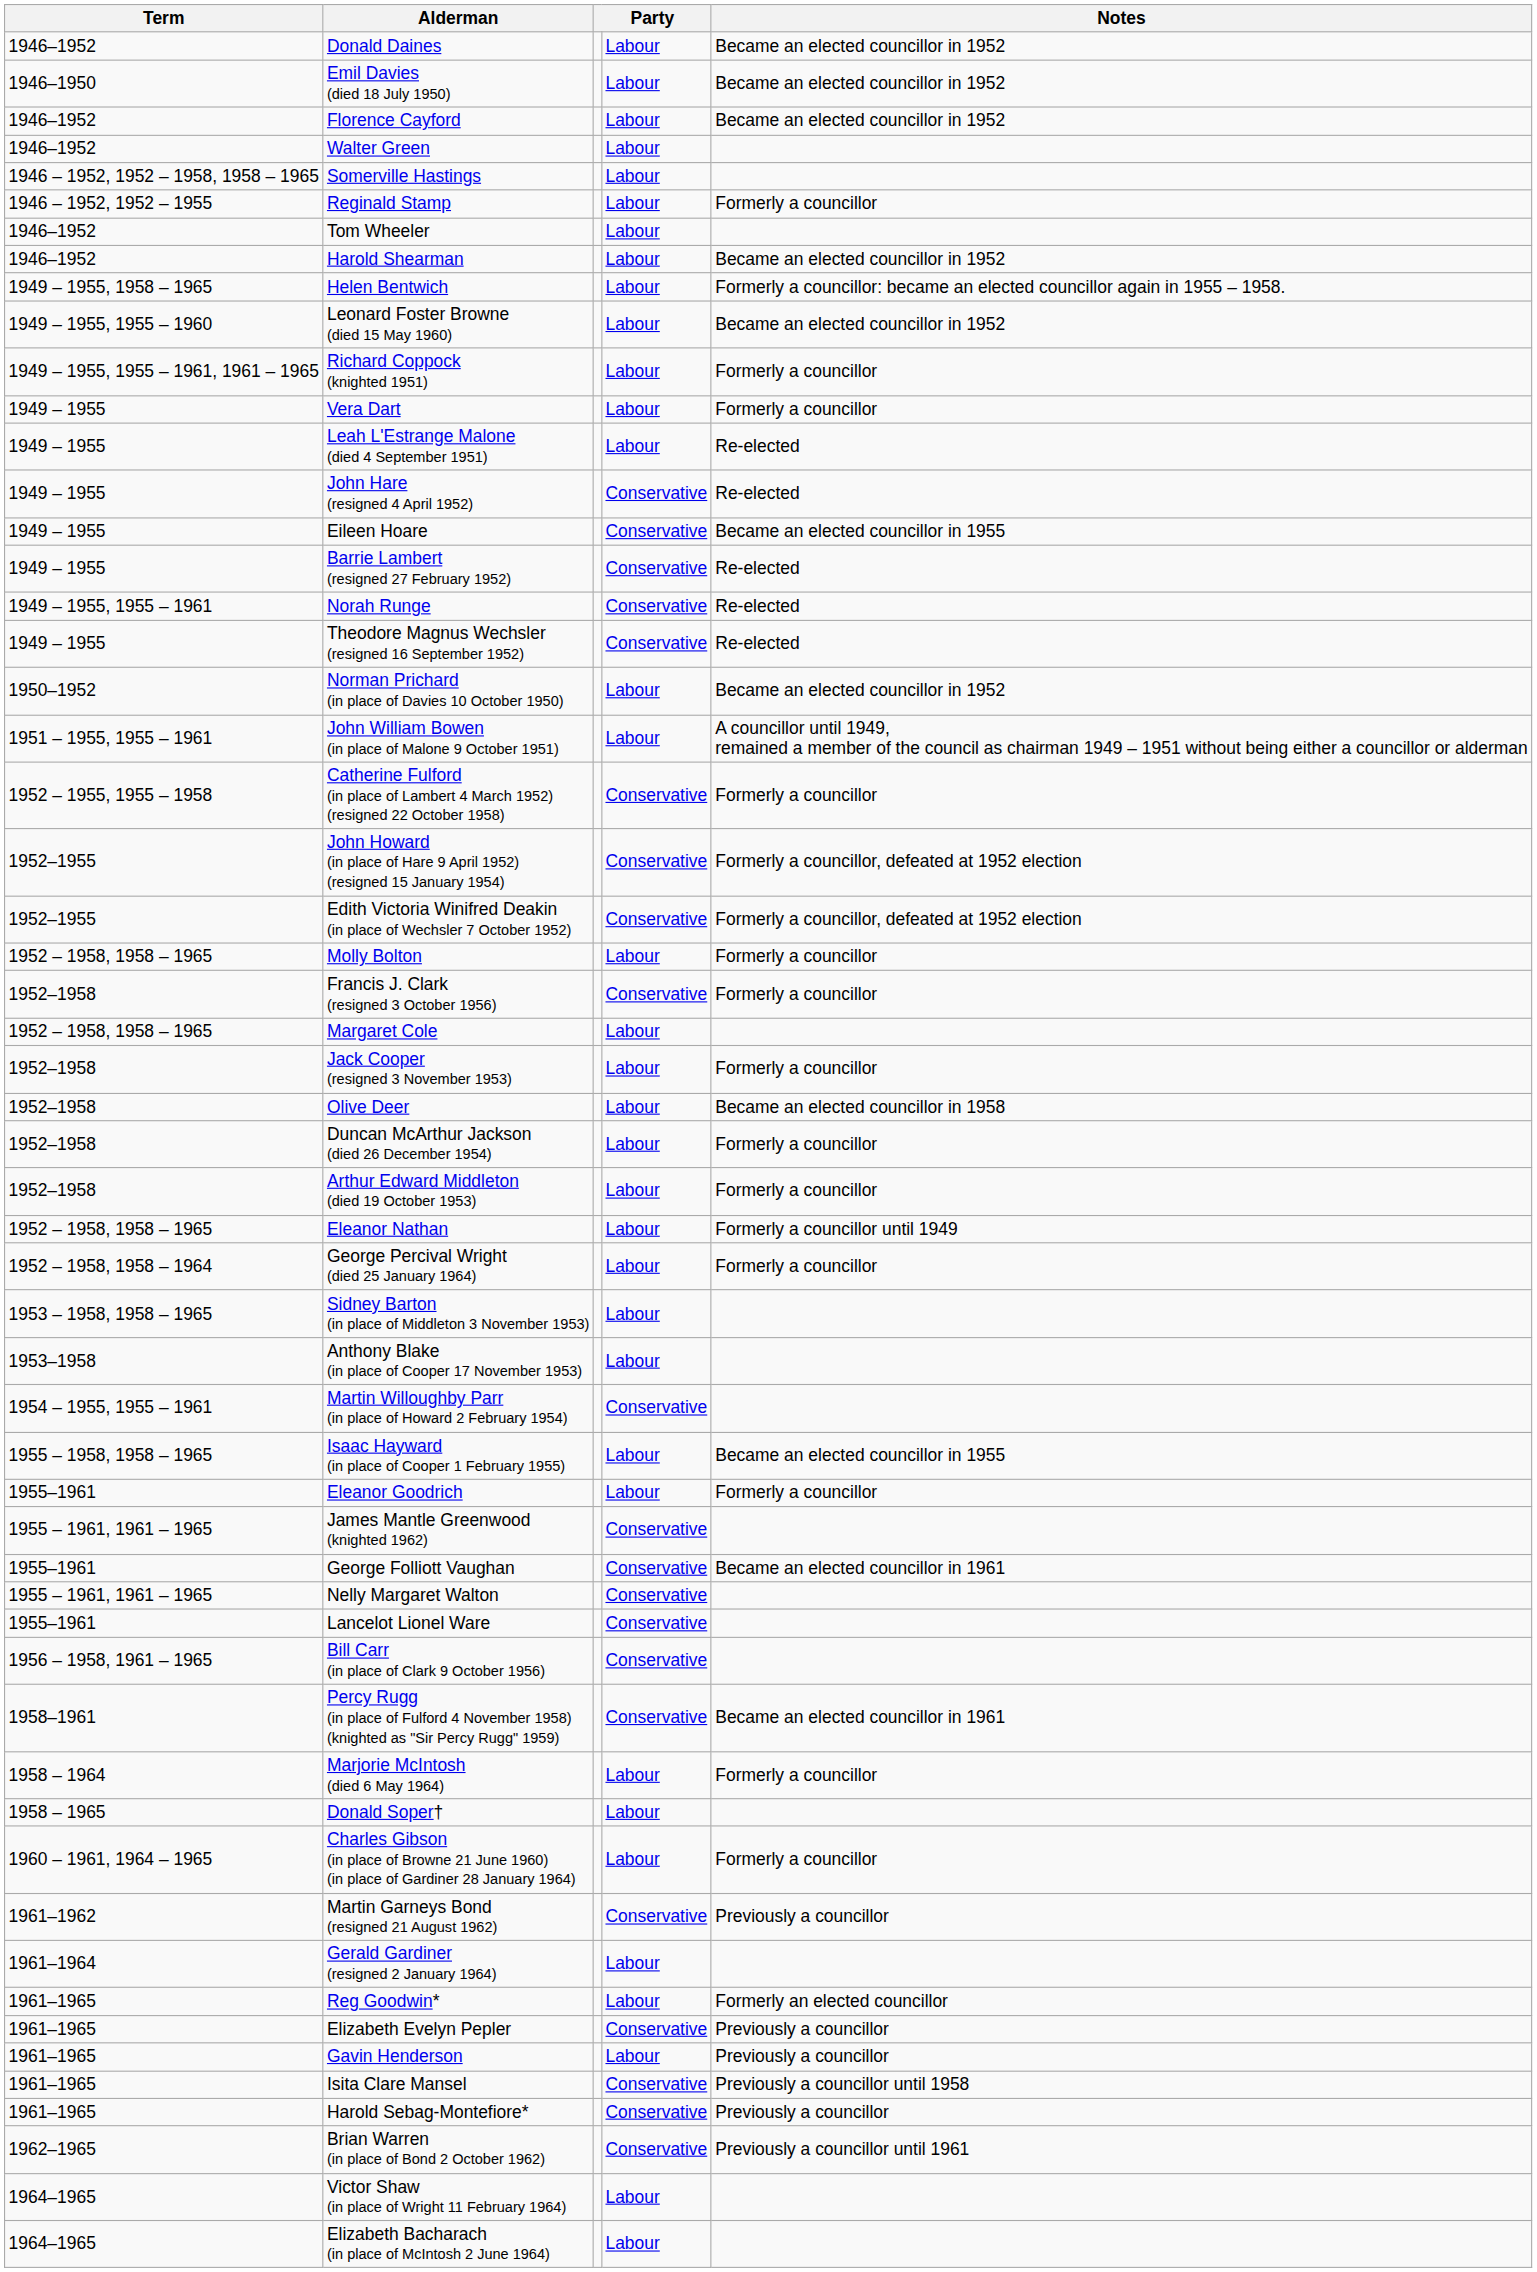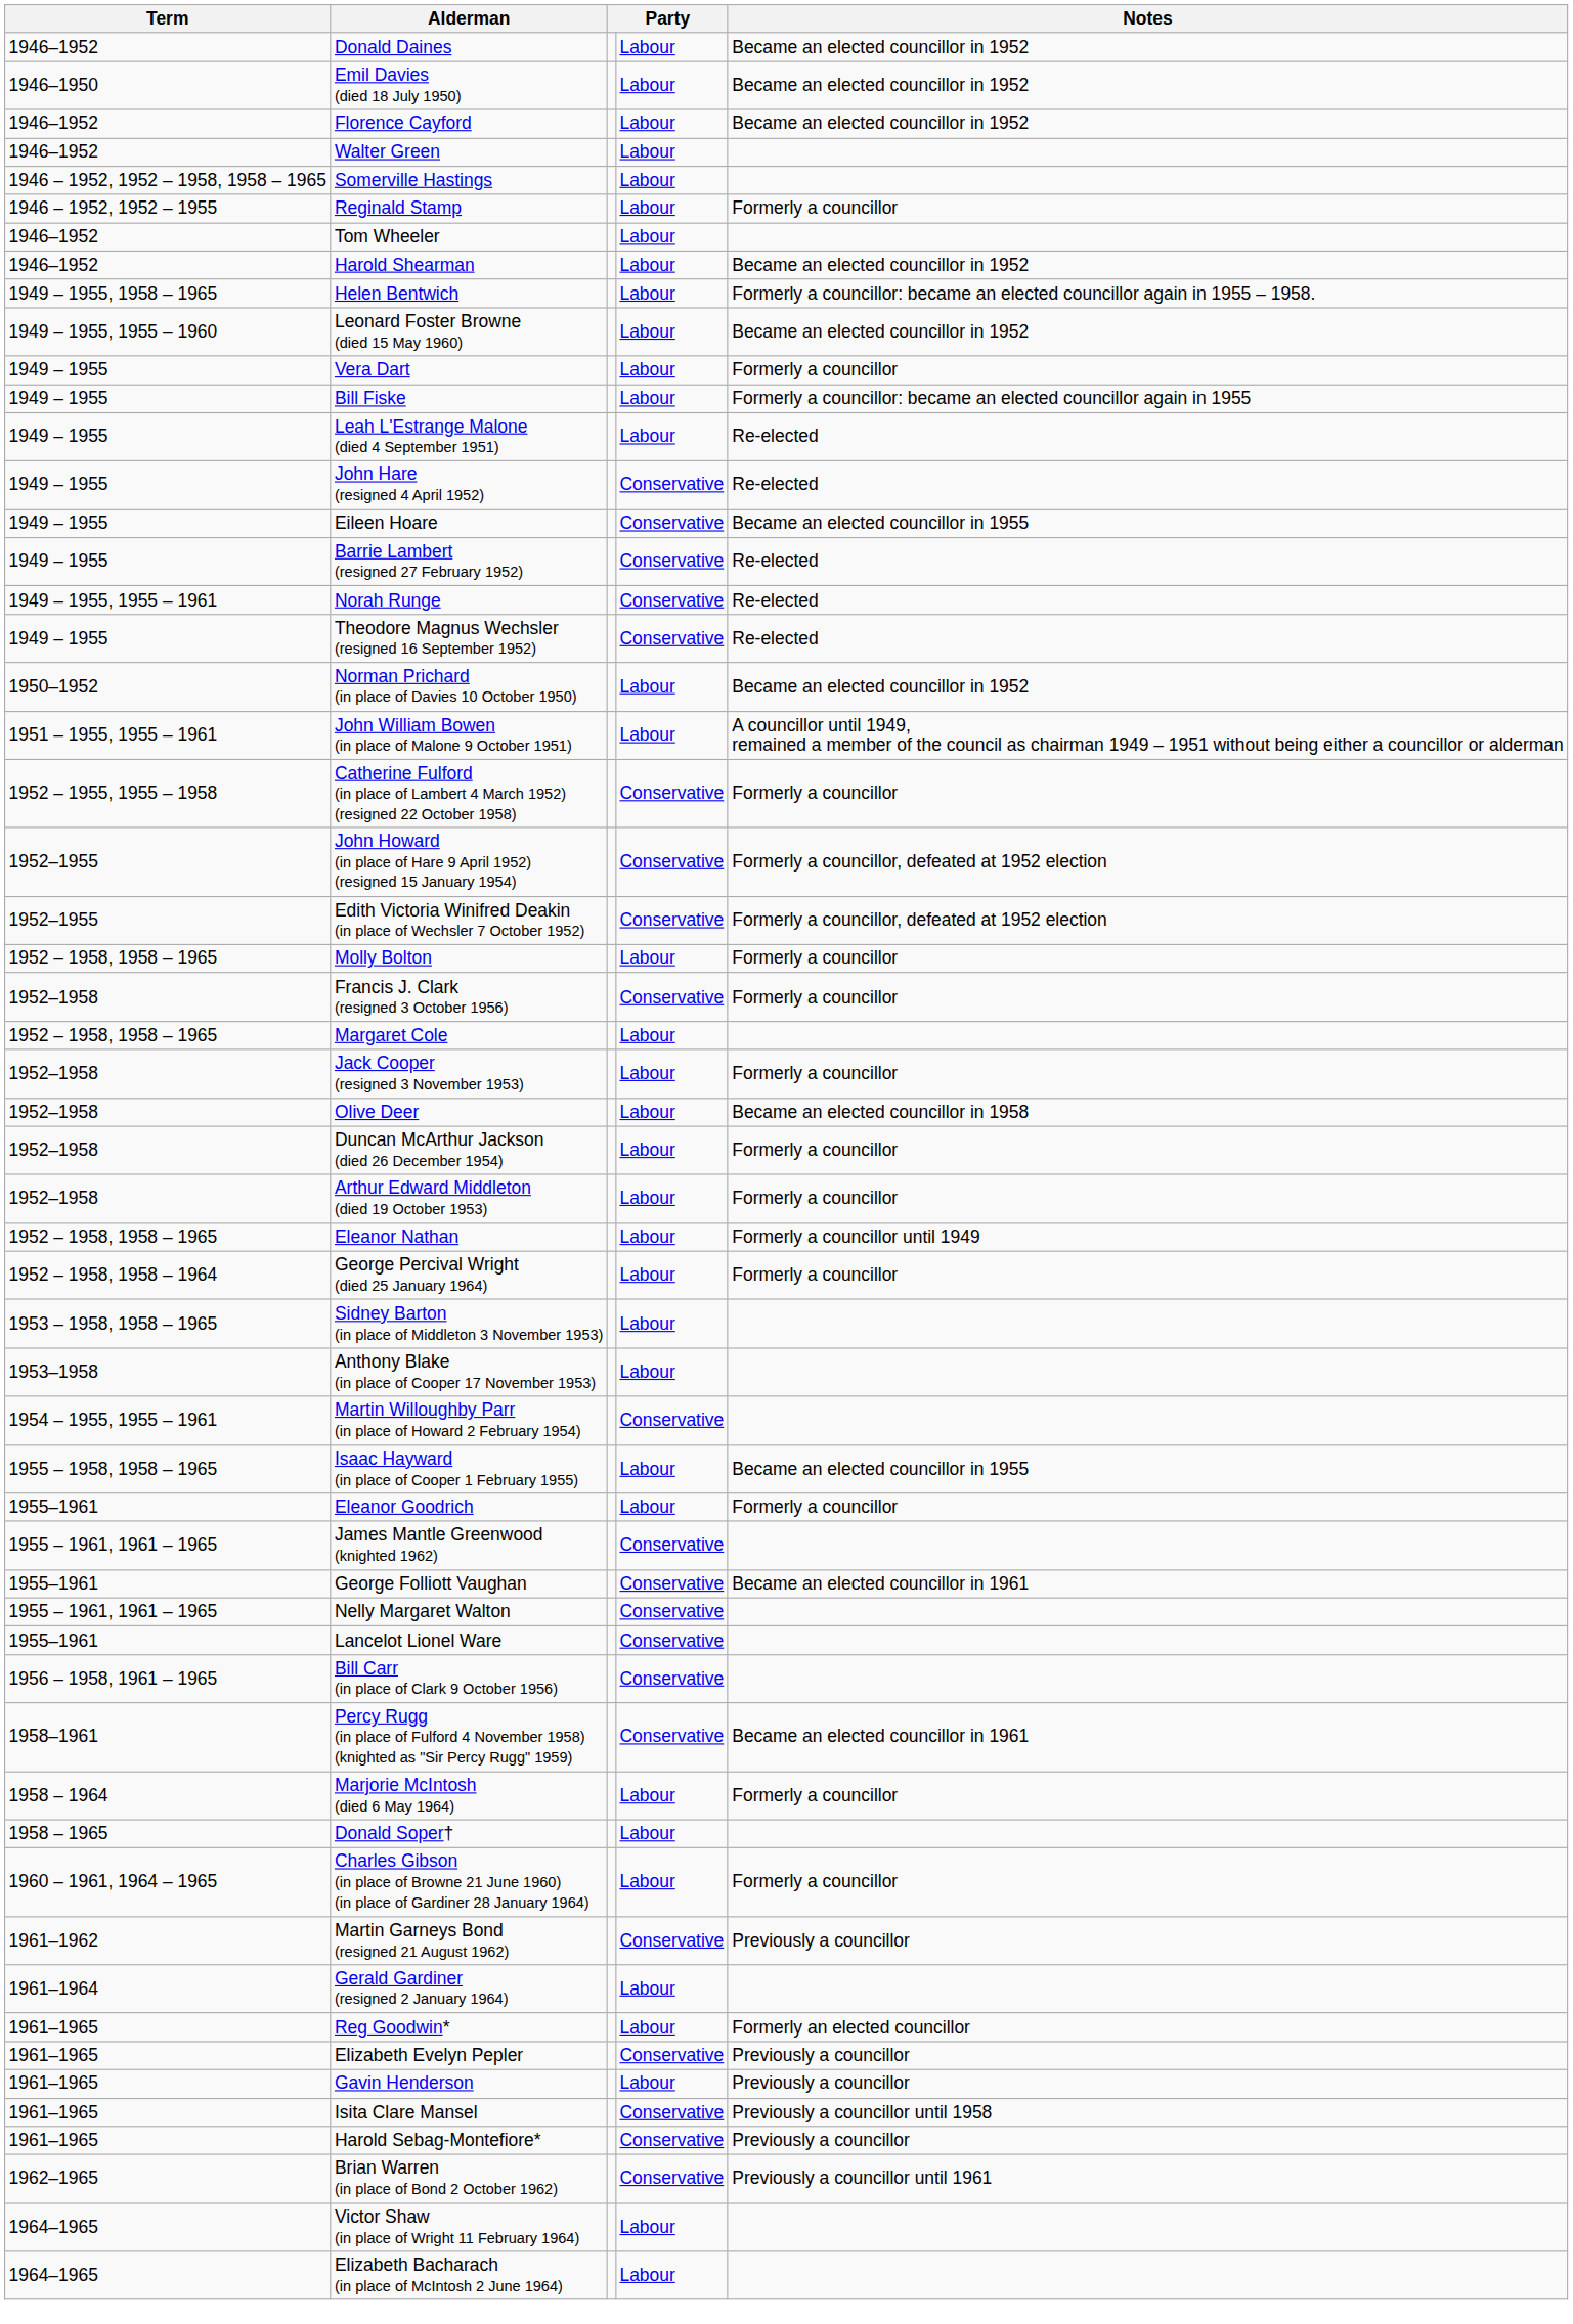- row: 1949 – 1955, 1955 – 1961, 1961 – 1965 | Richard Coppock (knighted 1951) | Labour | Formerly a councillor
+ row: 1949 – 1955 | Bill Fiske | Labour | Formerly a councillor: became an elected councillor again in 1955
